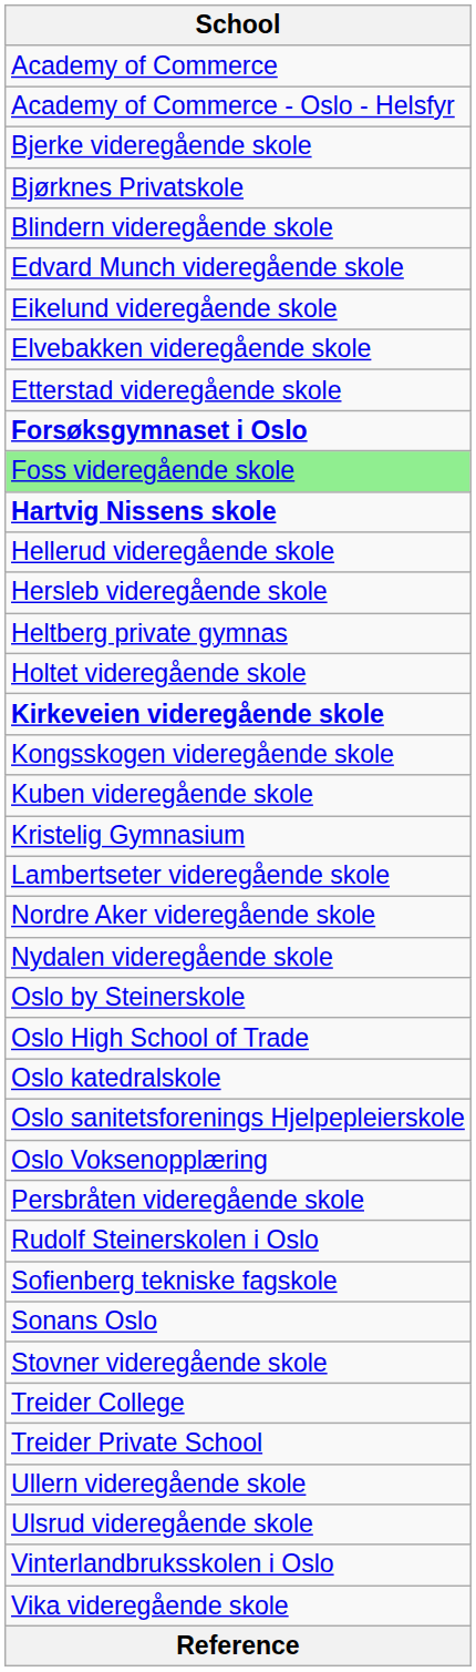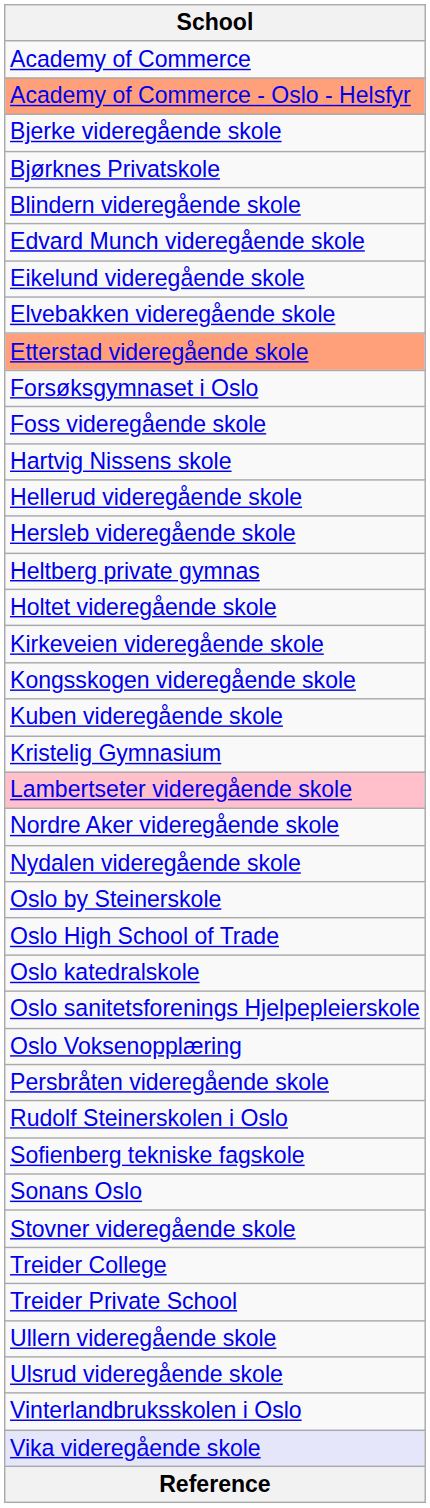Academy of Commerce - Oslo - Helsfyr | School: no background -> lightsalmon background
Etterstad videregående skole | School: no background -> lightsalmon background
Forsøksgymnaset i Oslo | School: bold -> normal
Foss videregående skole | School: lightgreen background -> no background
Hartvig Nissens skole | School: bold -> normal
Kirkeveien videregående skole | School: bold -> normal
Lambertseter videregående skole | School: no background -> pink background
Vika videregående skole | School: no background -> lavender background
